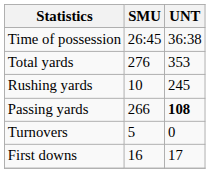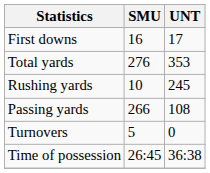rows swapped: First downs <-> Time of possession
Passing yards | UNT: bold -> normal
